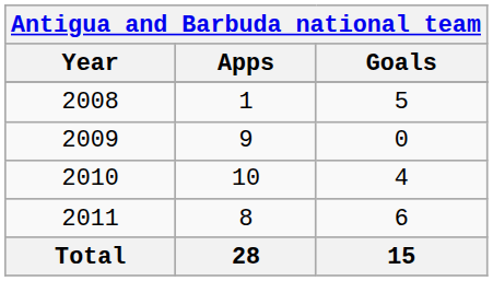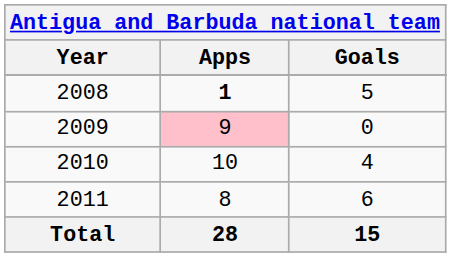2008 | Apps: normal -> bold
2009 | Apps: no background -> pink background
